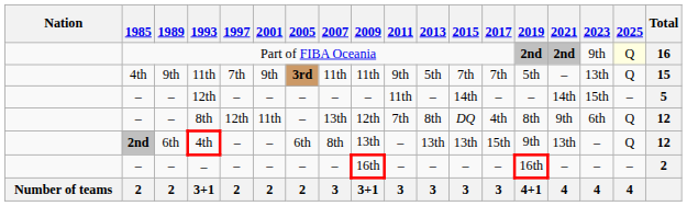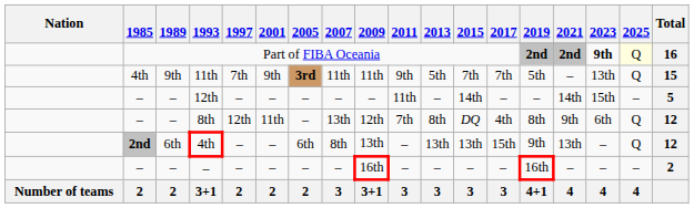Part of FIBA Oceania | 2023: normal -> bold
